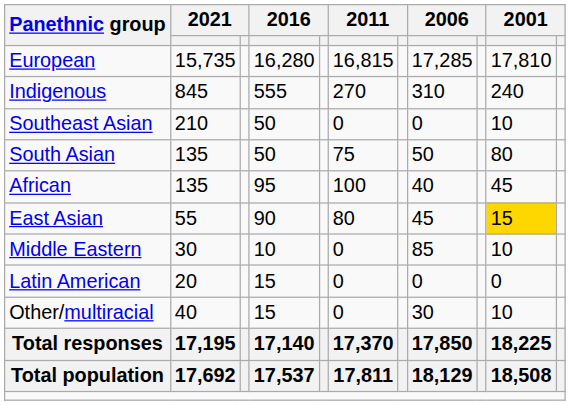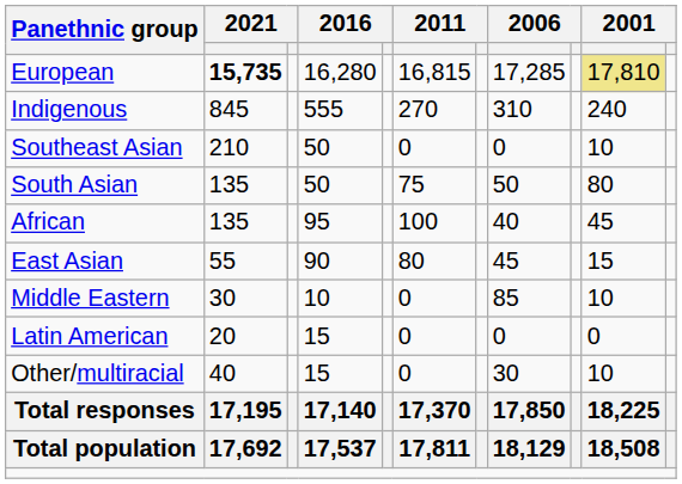European | column 2: normal -> bold
European | column 10: no background -> khaki background
East Asian | column 10: gold background -> no background
